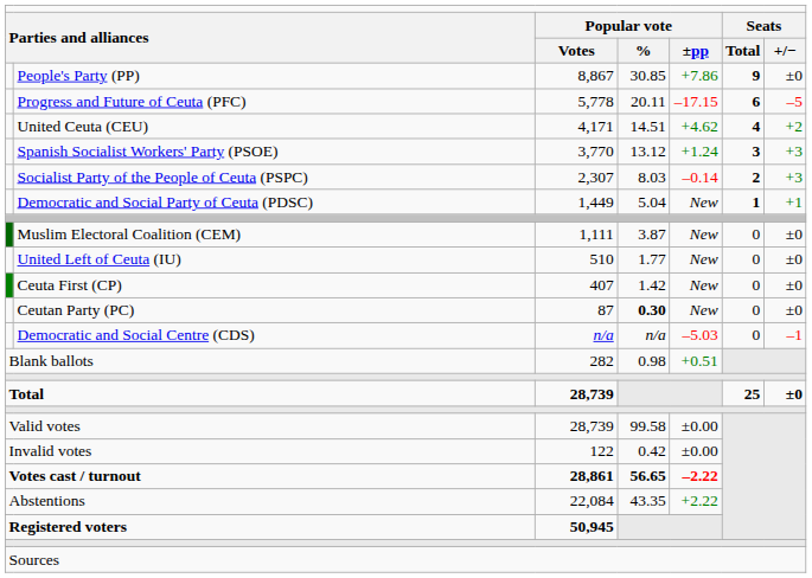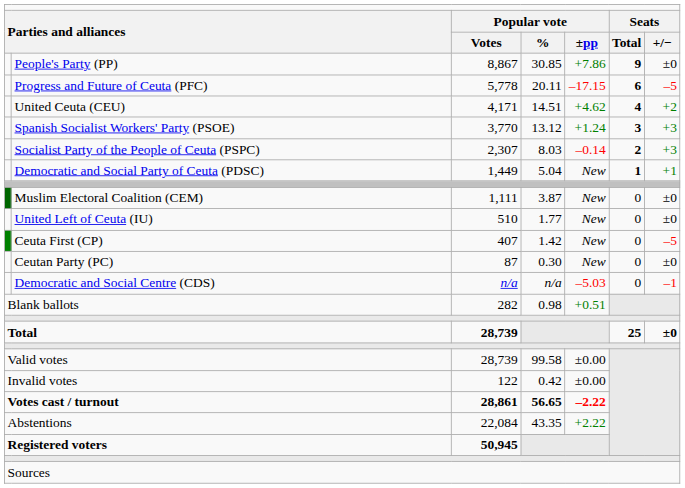Ceuta First (CP) | column 7: ±0 -> –5
Ceutan Party (PC) | column 4: bold -> normal
